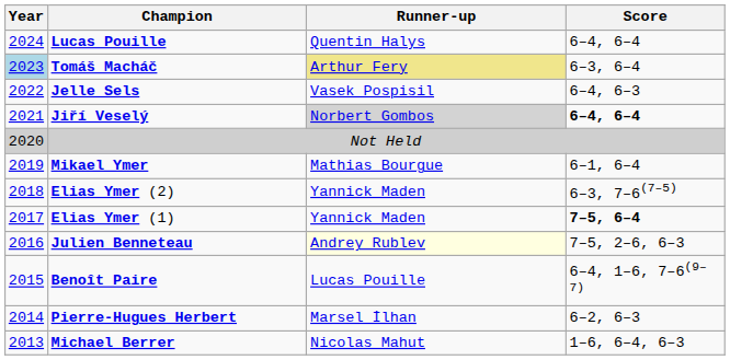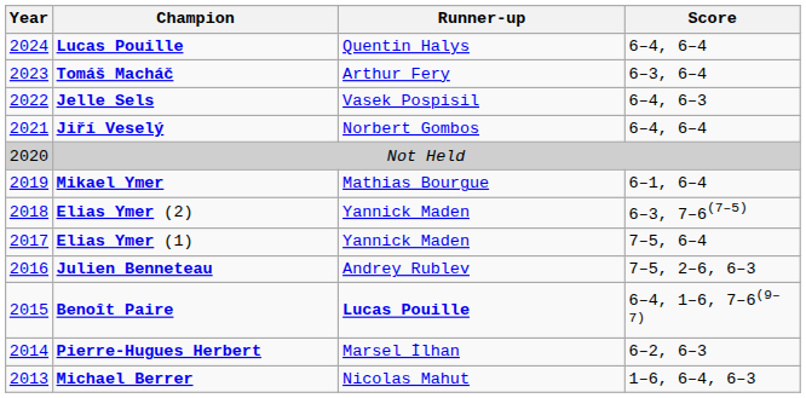Tomáš Macháč | Year: lightblue background -> no background
Tomáš Macháč | Runner-up: khaki background -> no background
Jiří Veselý | Runner-up: lightgrey background -> no background
Jiří Veselý | Score: bold -> normal
Elias Ymer (1) | Score: bold -> normal
Julien Benneteau | Runner-up: lightyellow background -> no background
Benoît Paire | Runner-up: normal -> bold
